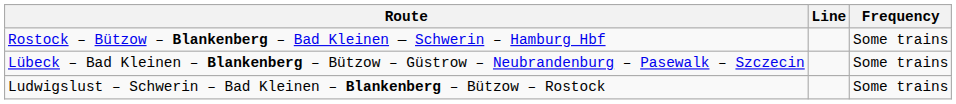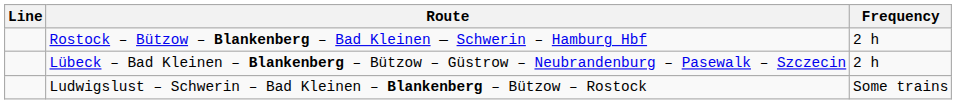columns swapped: Line <-> Route
row 2 | Frequency: Some trains -> 2 h
row 3 | Frequency: Some trains -> 2 h
